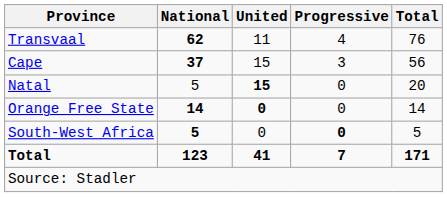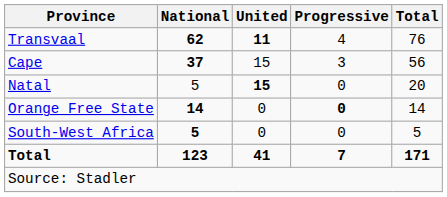Transvaal | United: normal -> bold
Orange Free State | United: bold -> normal
Orange Free State | Progressive: normal -> bold
South-West Africa | Progressive: bold -> normal
